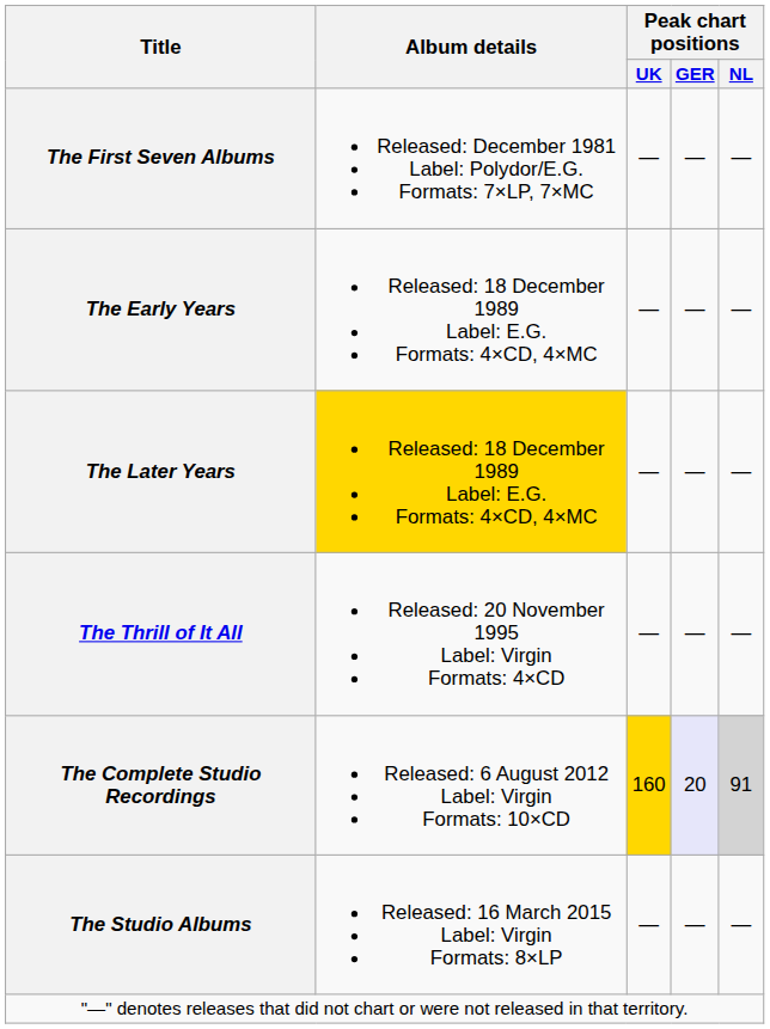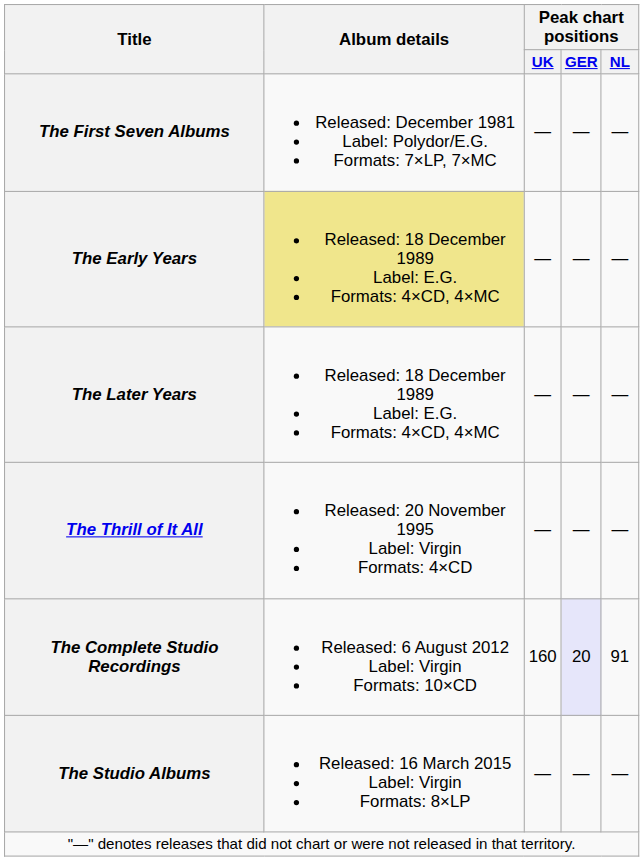The Early Years | Album details: no background -> khaki background
The Later Years | Album details: gold background -> no background
The Complete Studio Recordings | Peak chart positions / UK: gold background -> no background
The Complete Studio Recordings | Peak chart positions / NL: lightgrey background -> no background
